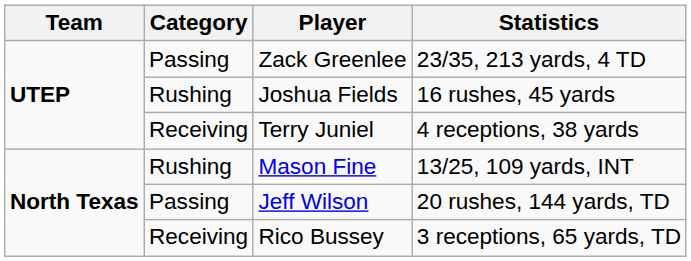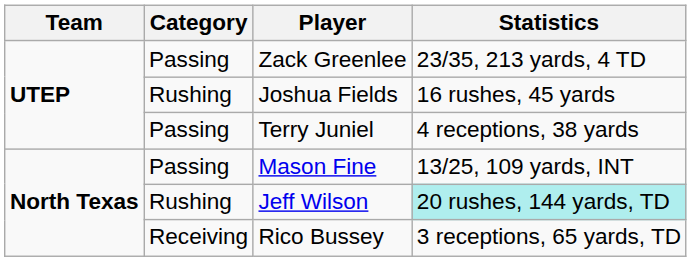Terry Juniel | Category: Receiving -> Passing
Mason Fine | Category: Rushing -> Passing
Jeff Wilson | Category: Passing -> Rushing
Jeff Wilson | Statistics: no background -> paleturquoise background
